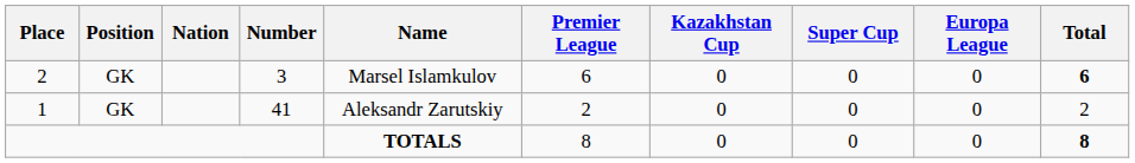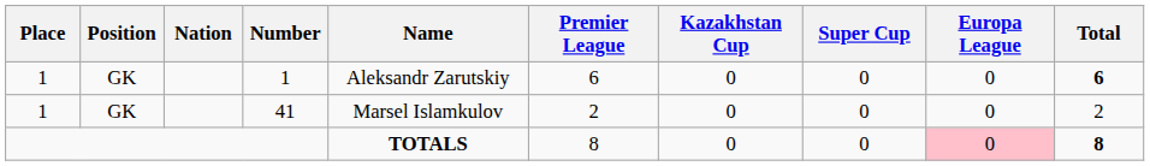row 2 | Place: 2 -> 1
row 2 | Number: 3 -> 1
row 2 | Name: Marsel Islamkulov -> Aleksandr Zarutskiy
row 3 | Name: Aleksandr Zarutskiy -> Marsel Islamkulov
row 4 | Europa League: no background -> pink background
